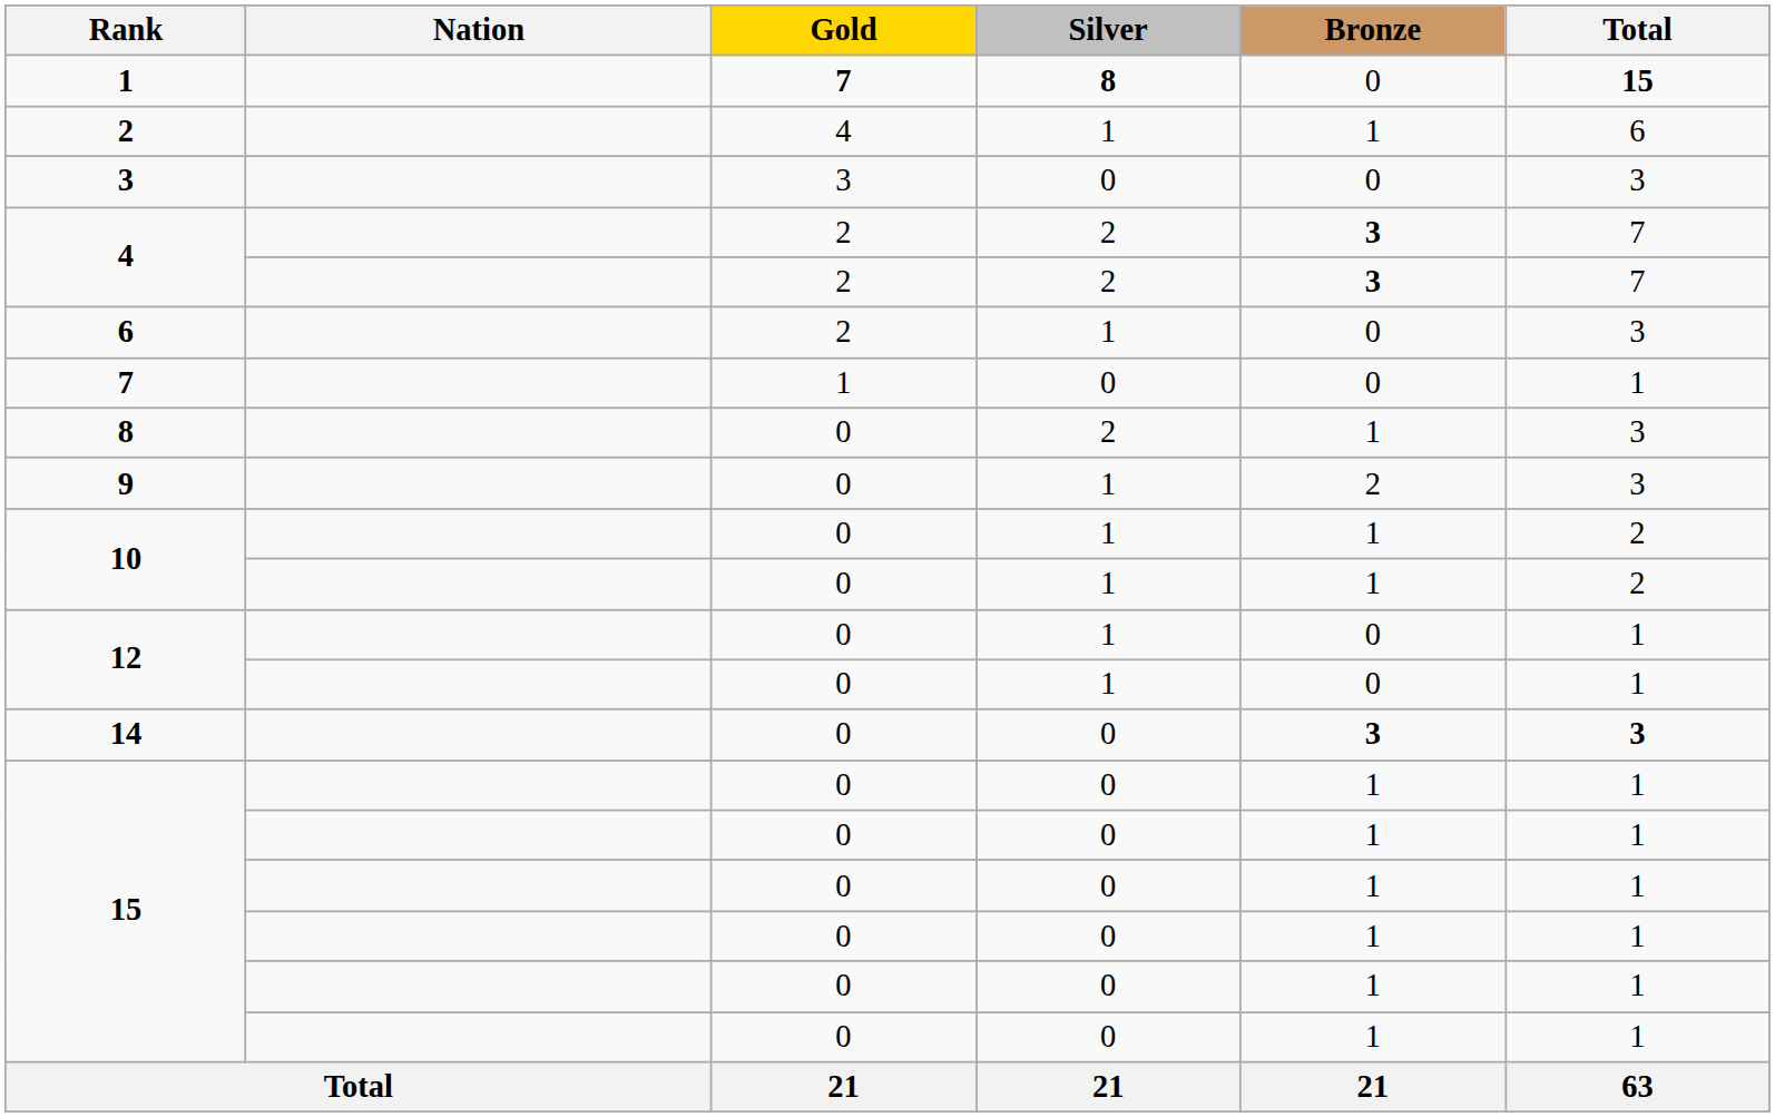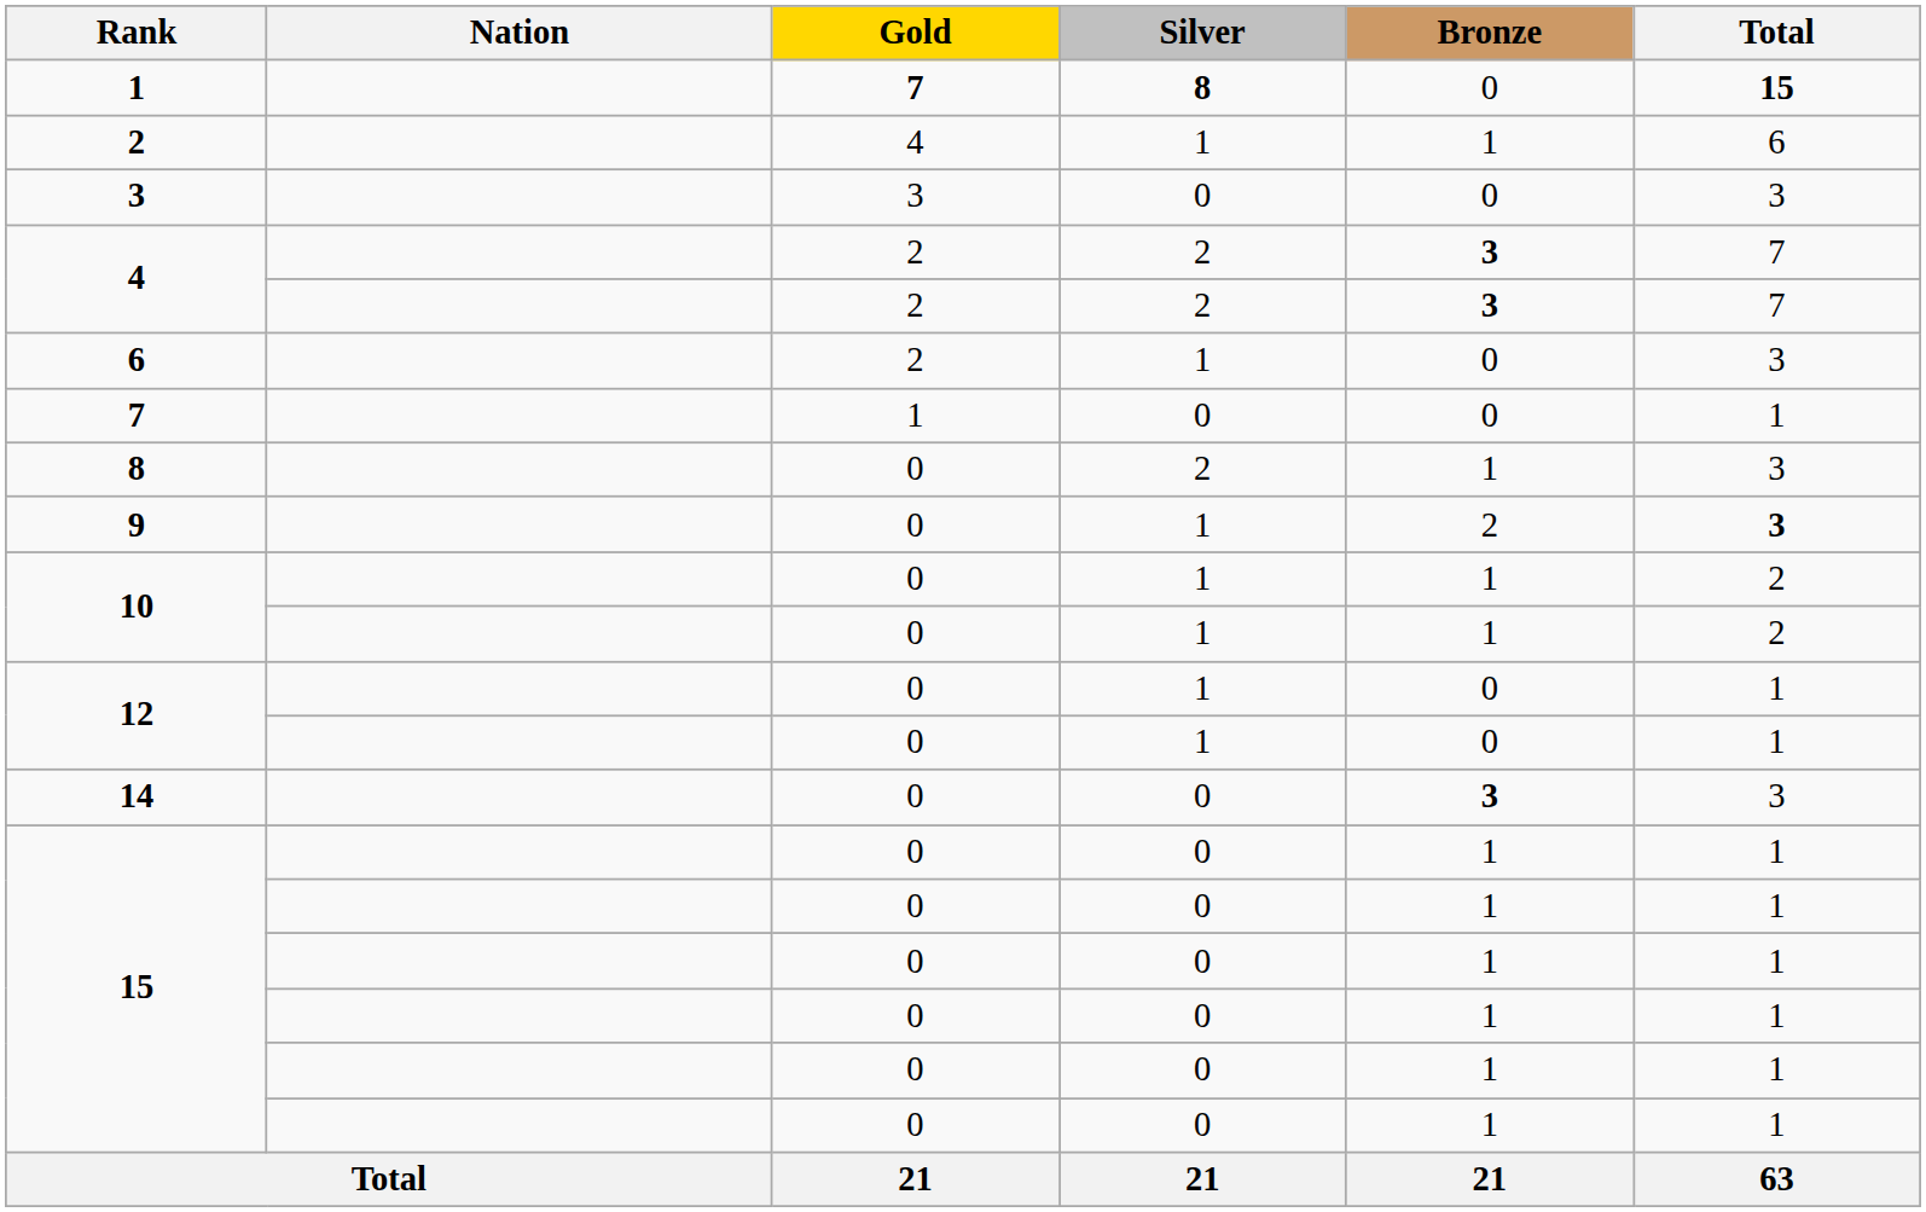9 | Total: normal -> bold
14 | Total: bold -> normal
